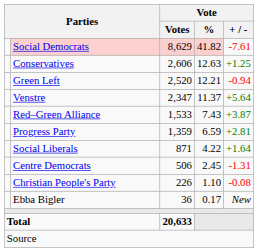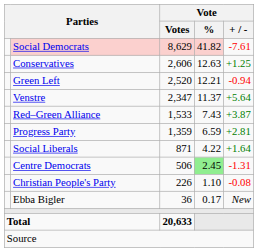Centre Democrats | Vote / %: no background -> lightgreen background
